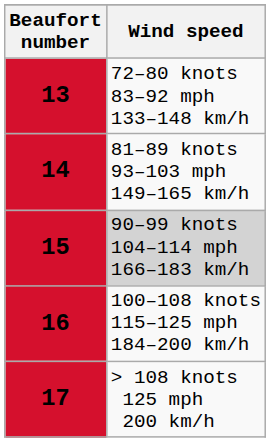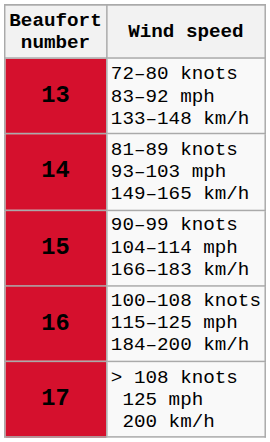15 | Wind speed: lightgrey background -> no background
